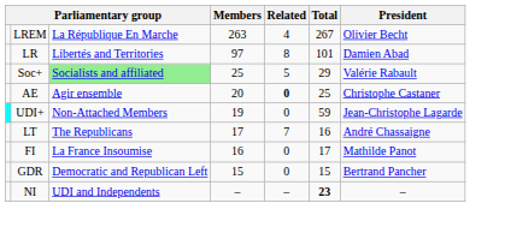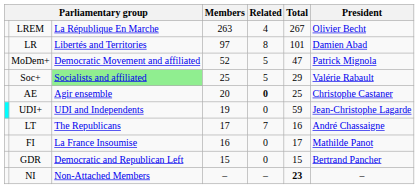+ row: MoDem+ | Democratic Movement and affiliated | 52 | 5 | 47 | Patrick Mignola
UDI+ | column 3: Non-Attached Members -> UDI and Independents
NI | column 3: UDI and Independents -> Non-Attached Members
